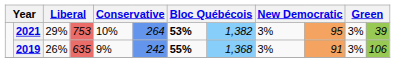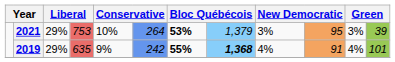2021 | column 8: 1,382 -> 1,379
2019 | column 3: 26% -> 29%
2019 | column 8: normal -> bold
2019 | column 9: 3% -> 4%
2019 | column 11: 3% -> 4%
2019 | column 12: 106 -> 101
